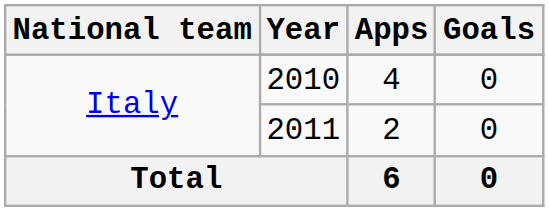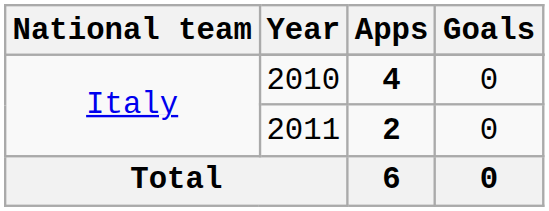2010 | Apps: normal -> bold
2011 | Apps: normal -> bold
